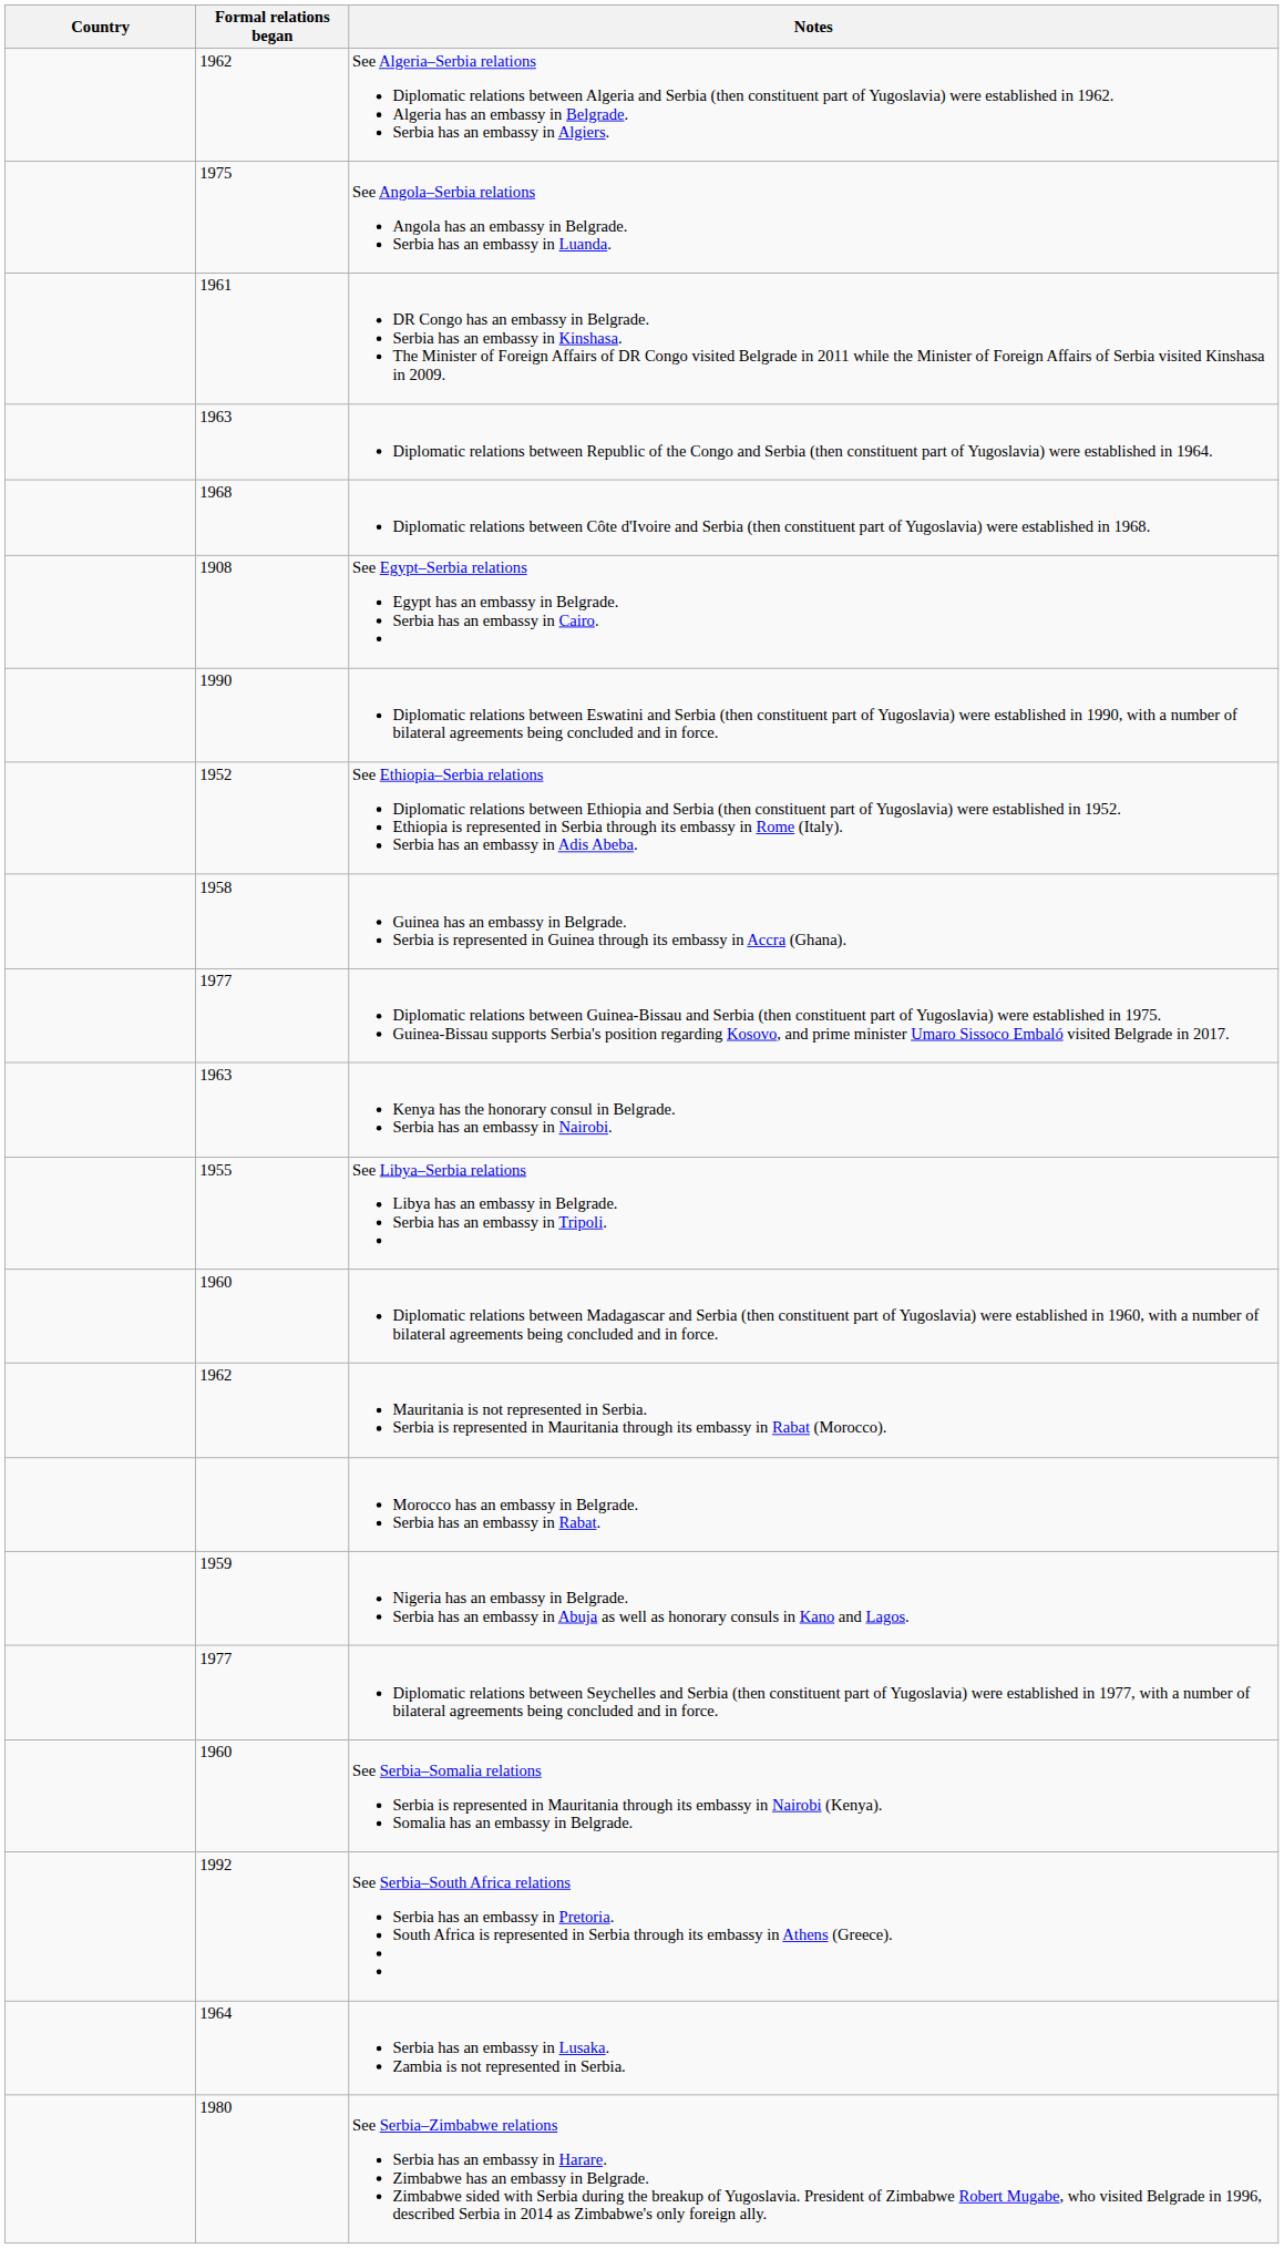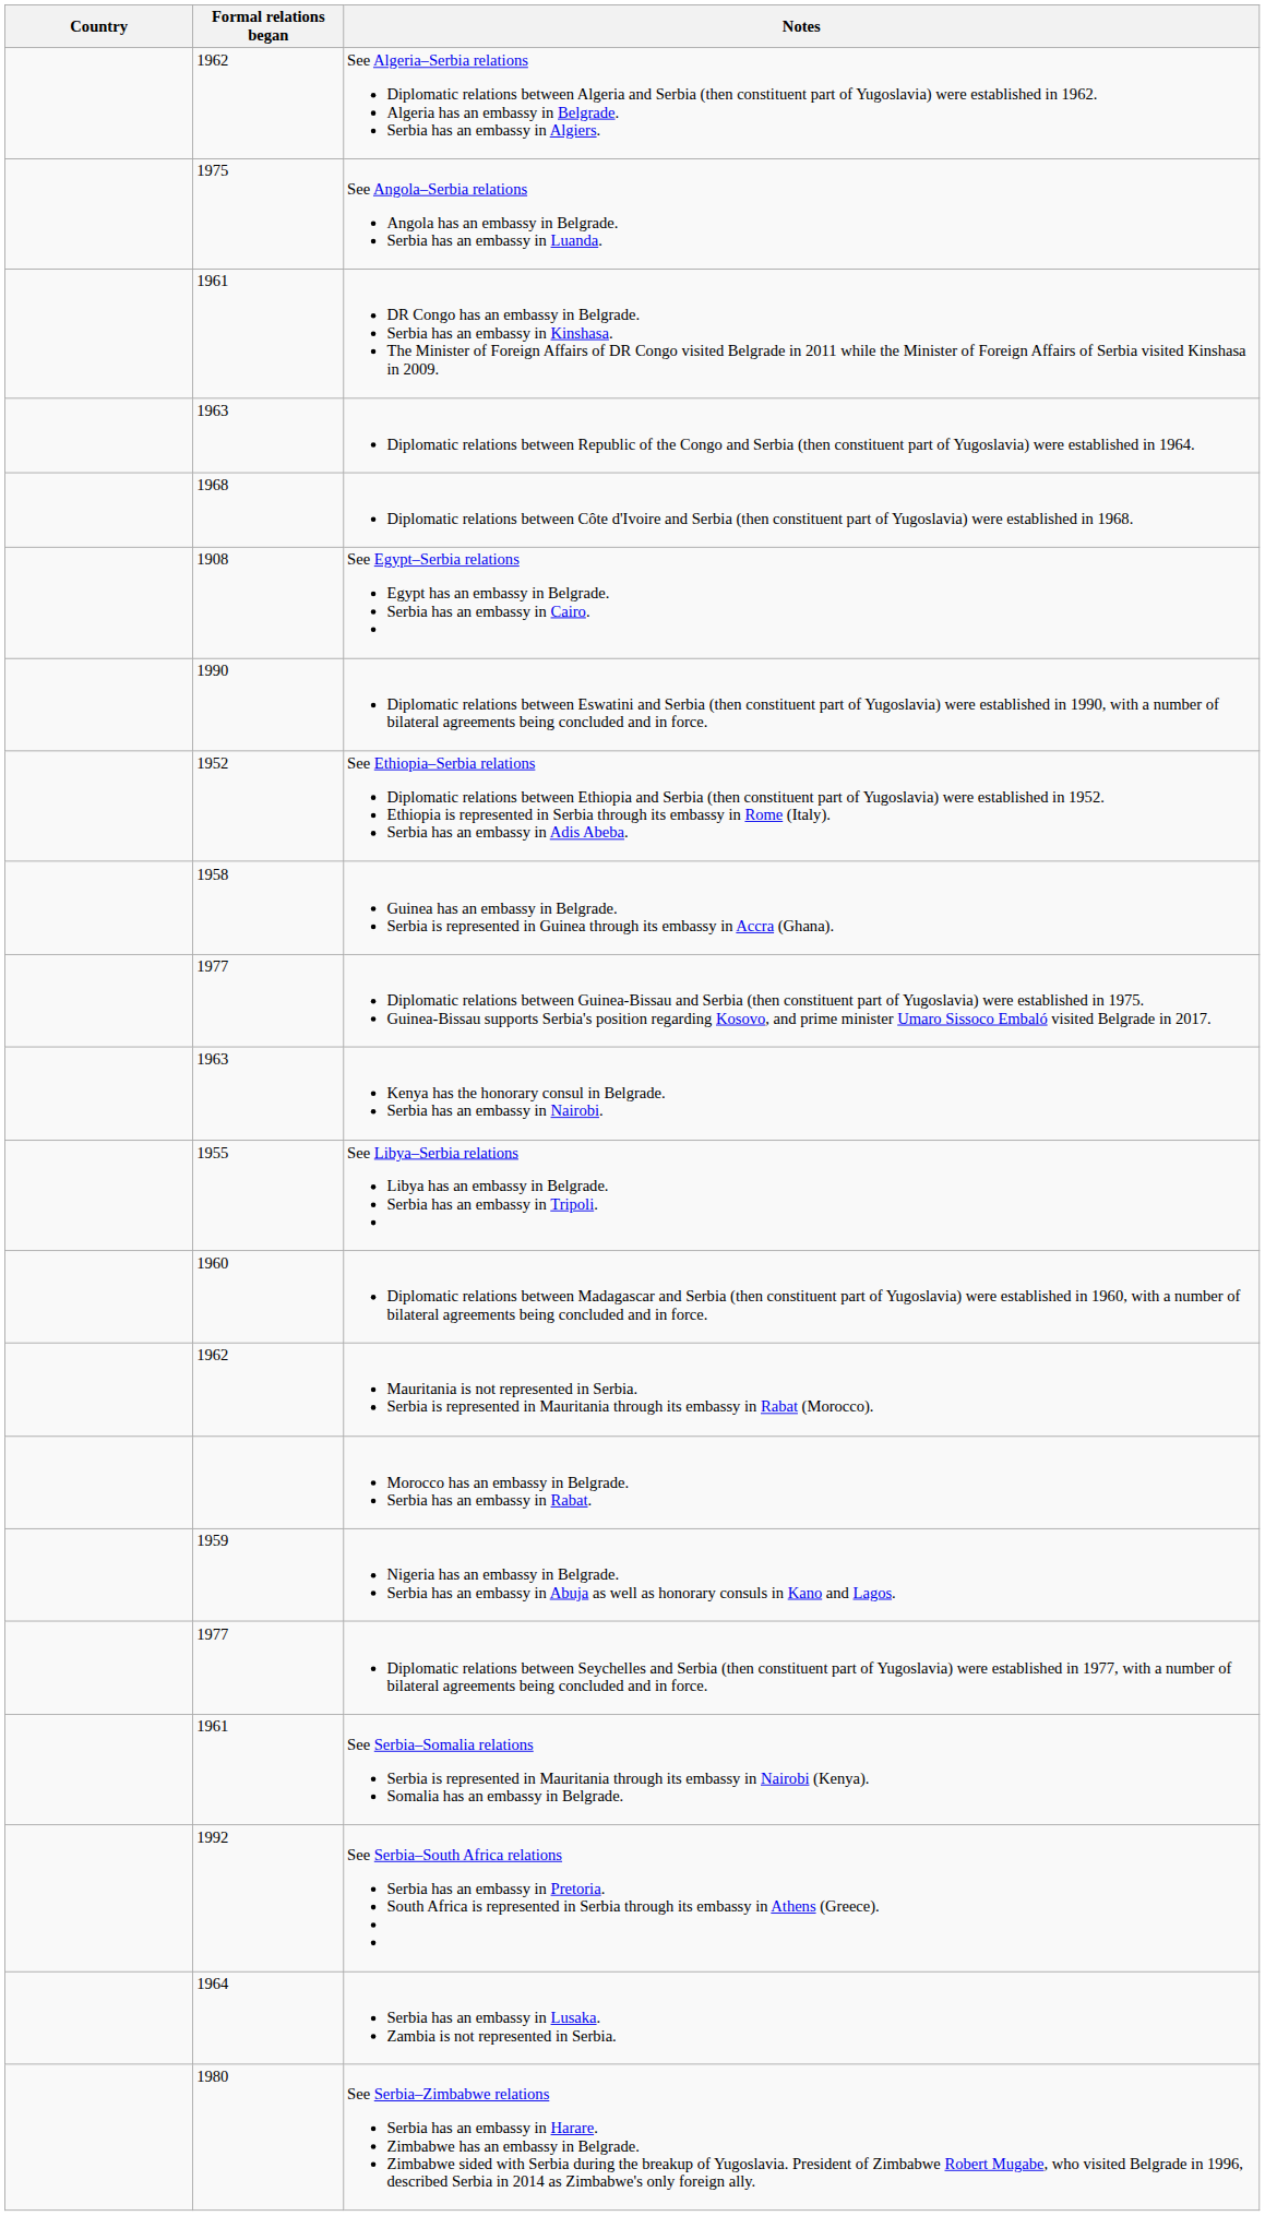row 19 | Formal relations began: 1960 -> 1961
